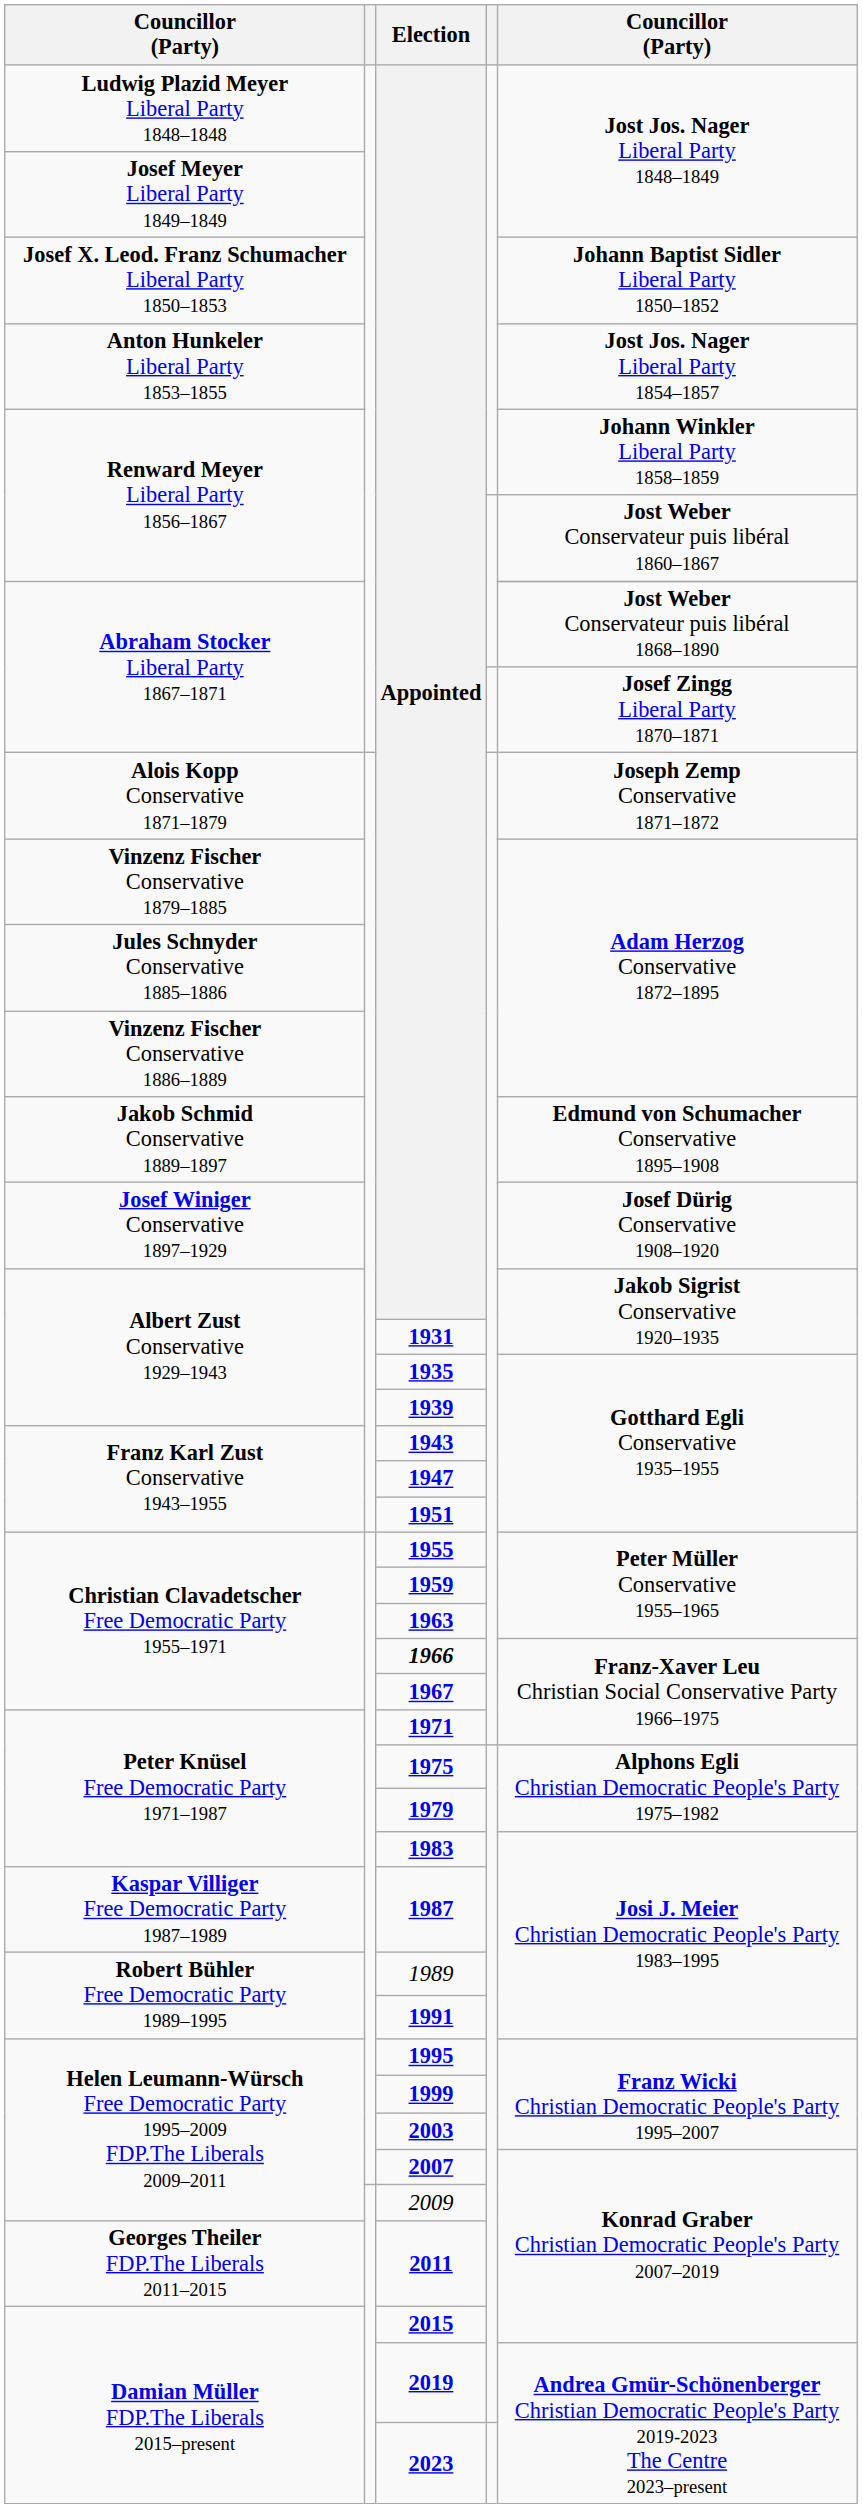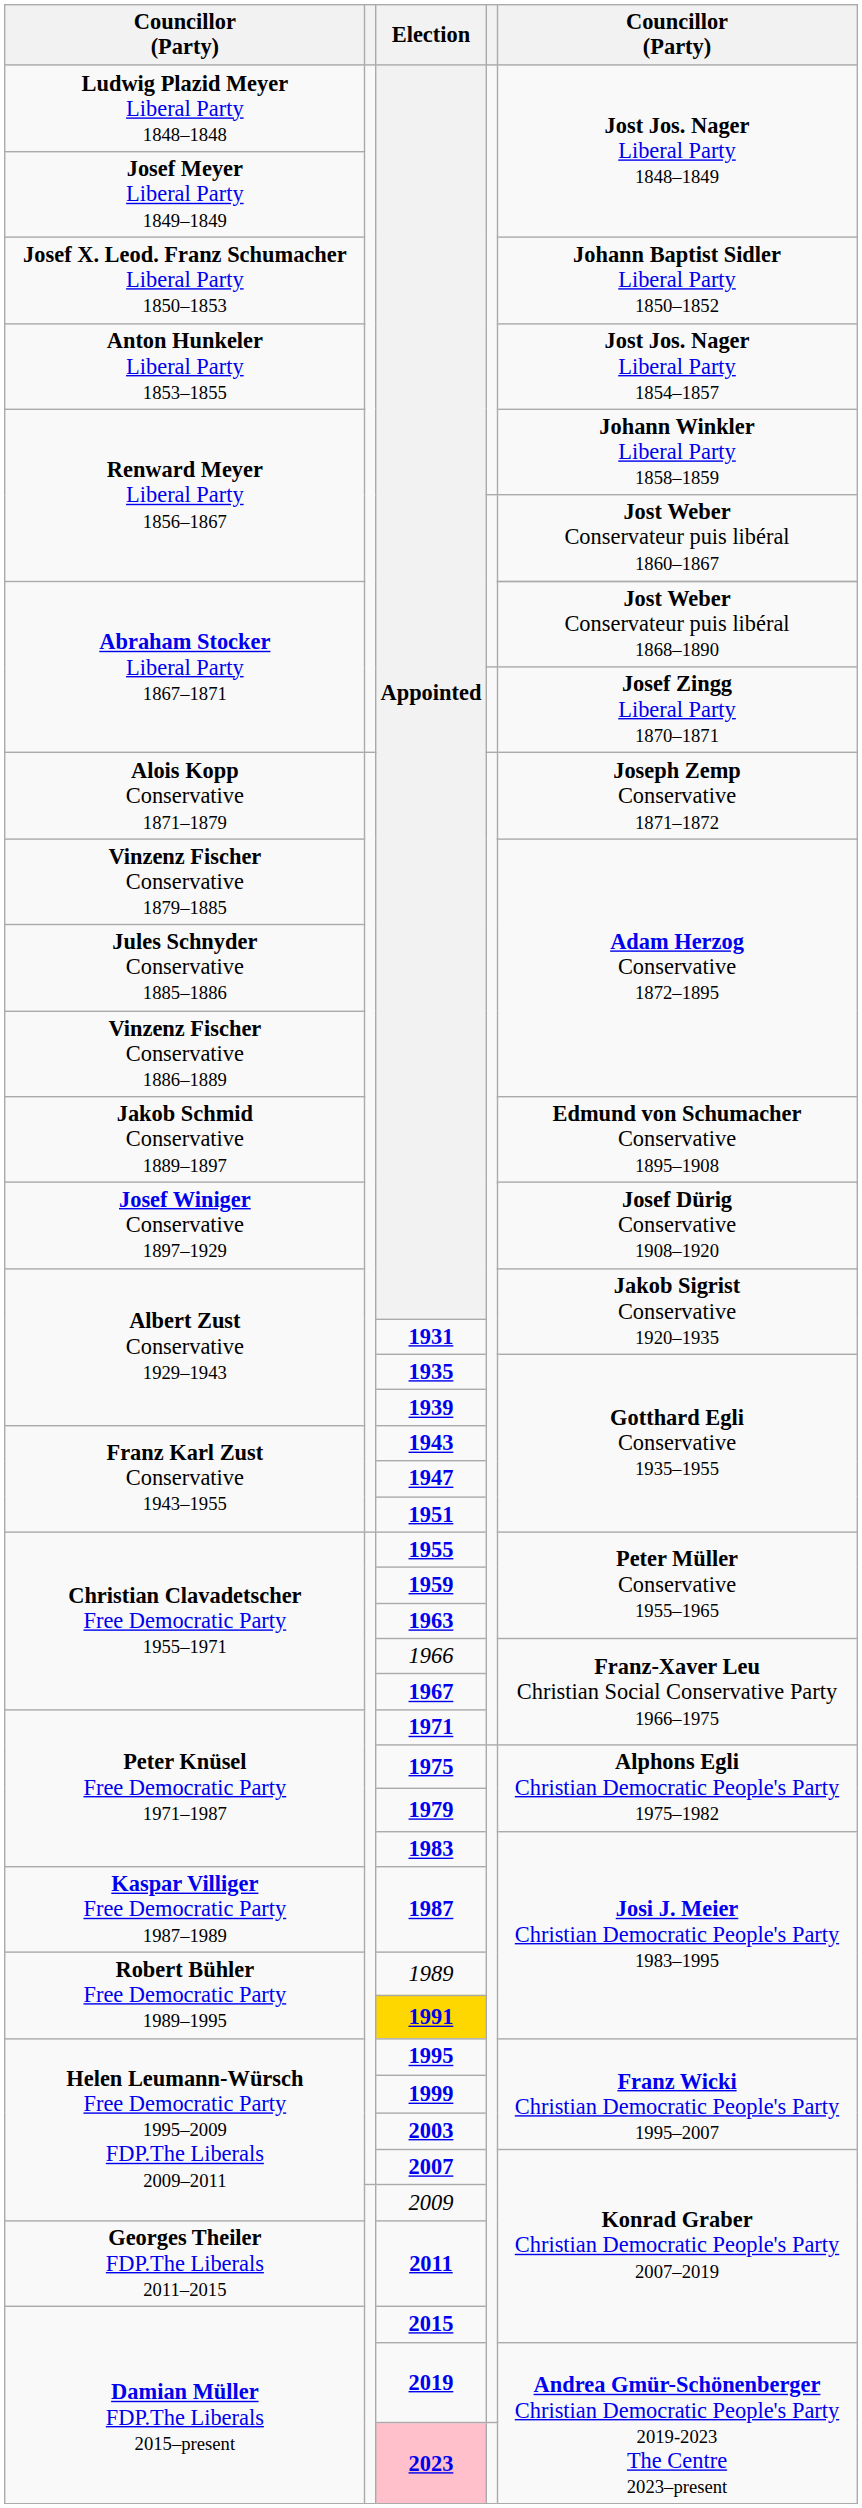1966 | Election: bold -> normal
1991 | Election: no background -> gold background
2023 | Election: no background -> pink background
